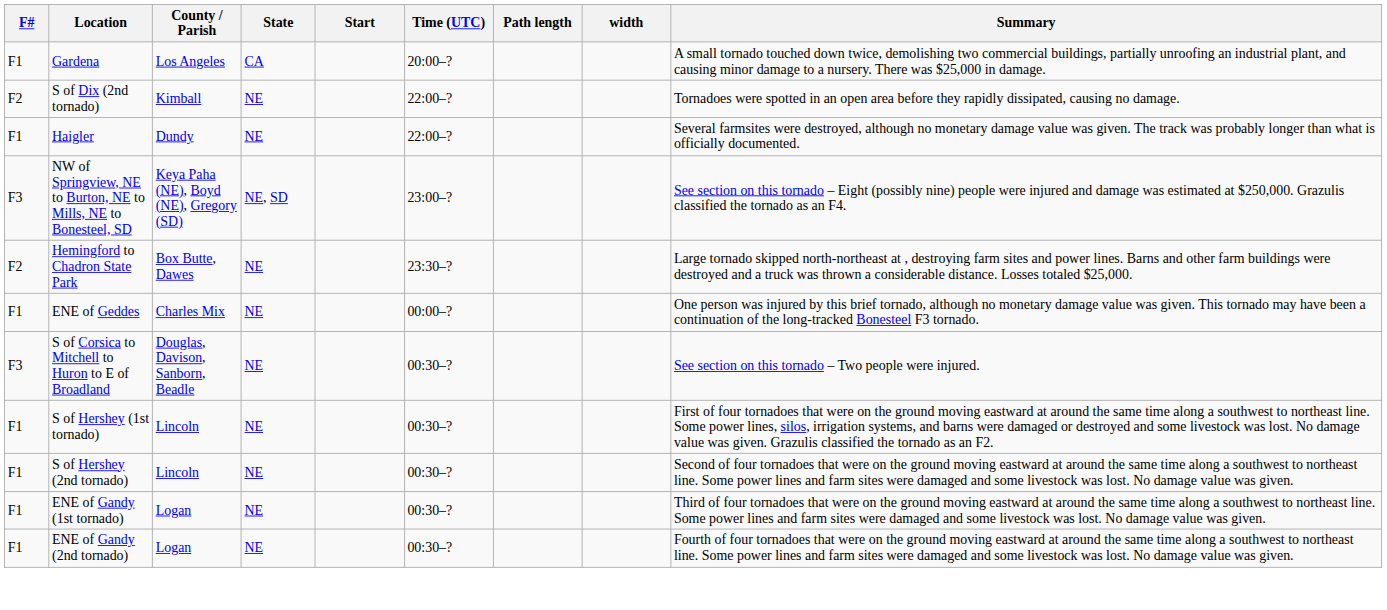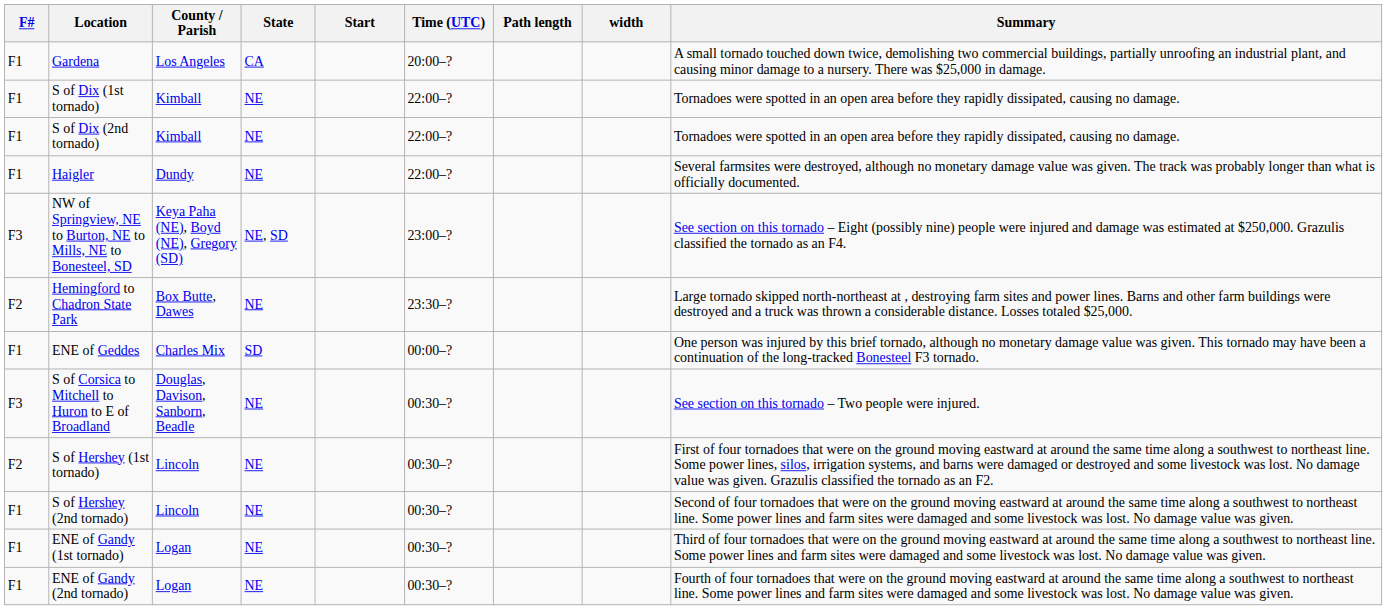+ row: F1 | S of Dix (1st tornado) | Kimball | NE | 22:00–? | Tornadoes were spotted in an open area before they rapidly dissipated, causing no damage.
S of Dix (2nd tornado) | F#: F2 -> F1
ENE of Geddes | State: NE -> SD
S of Hershey (1st tornado) | F#: F1 -> F2
